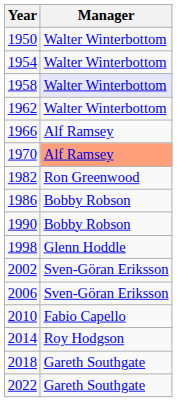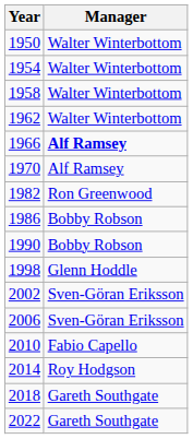1958 | Manager: lavender background -> no background
1966 | Manager: normal -> bold
1970 | Manager: lightsalmon background -> no background
